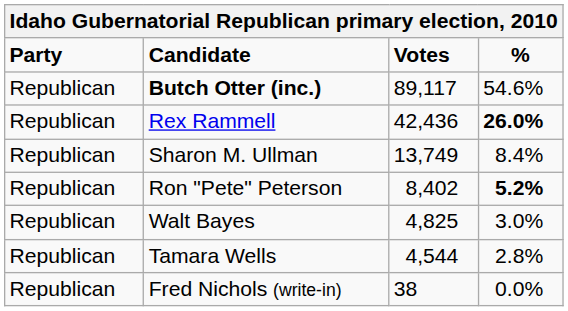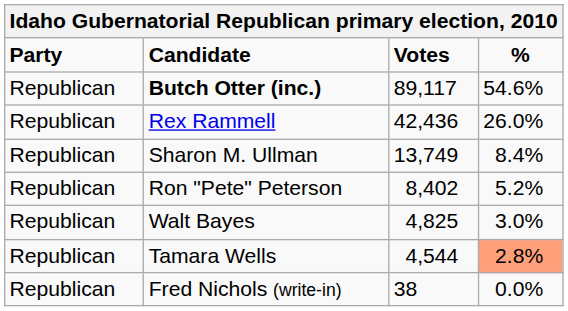Rex Rammell | %: bold -> normal
Ron "Pete" Peterson | %: bold -> normal
Tamara Wells | %: no background -> lightsalmon background
